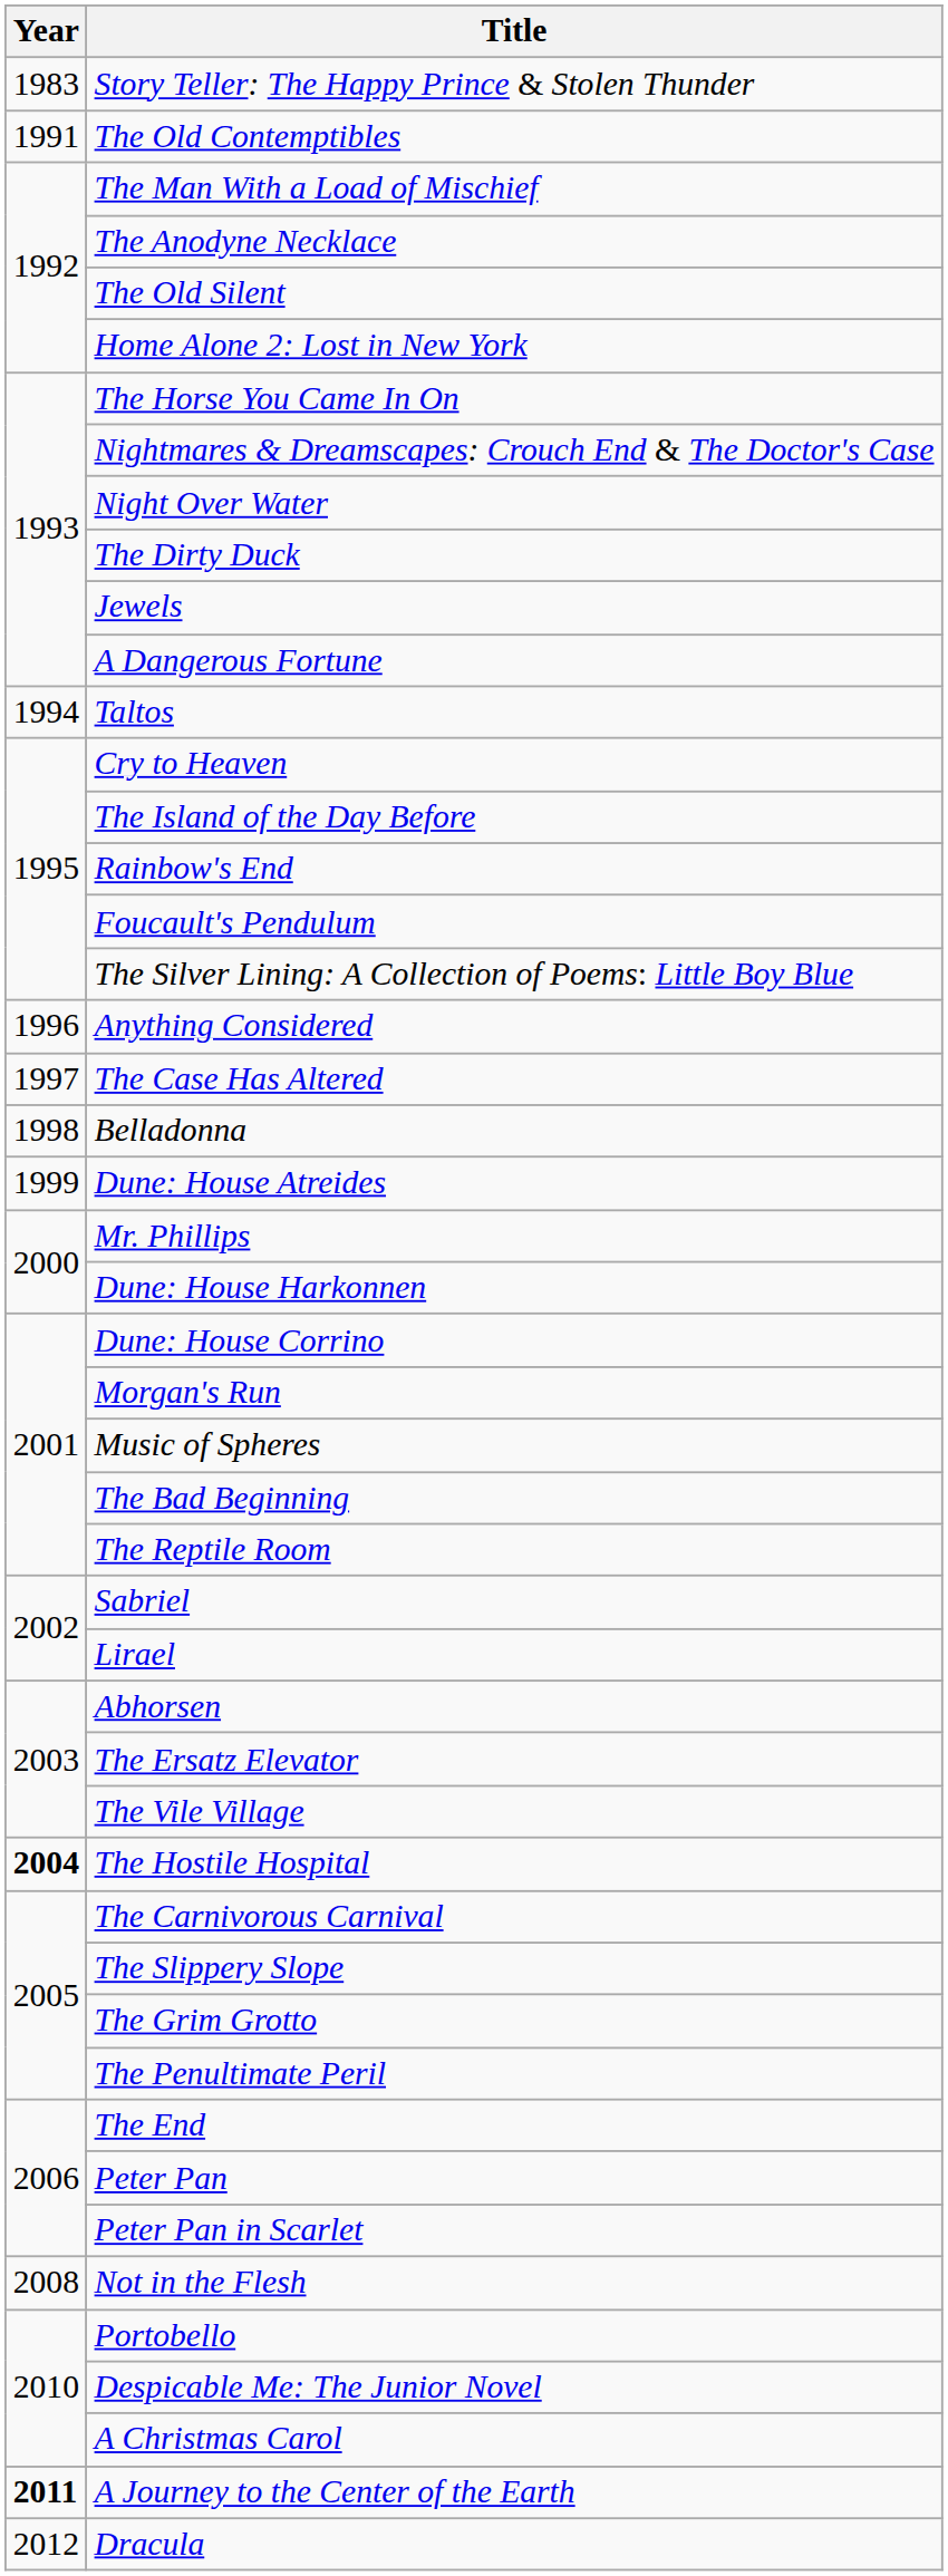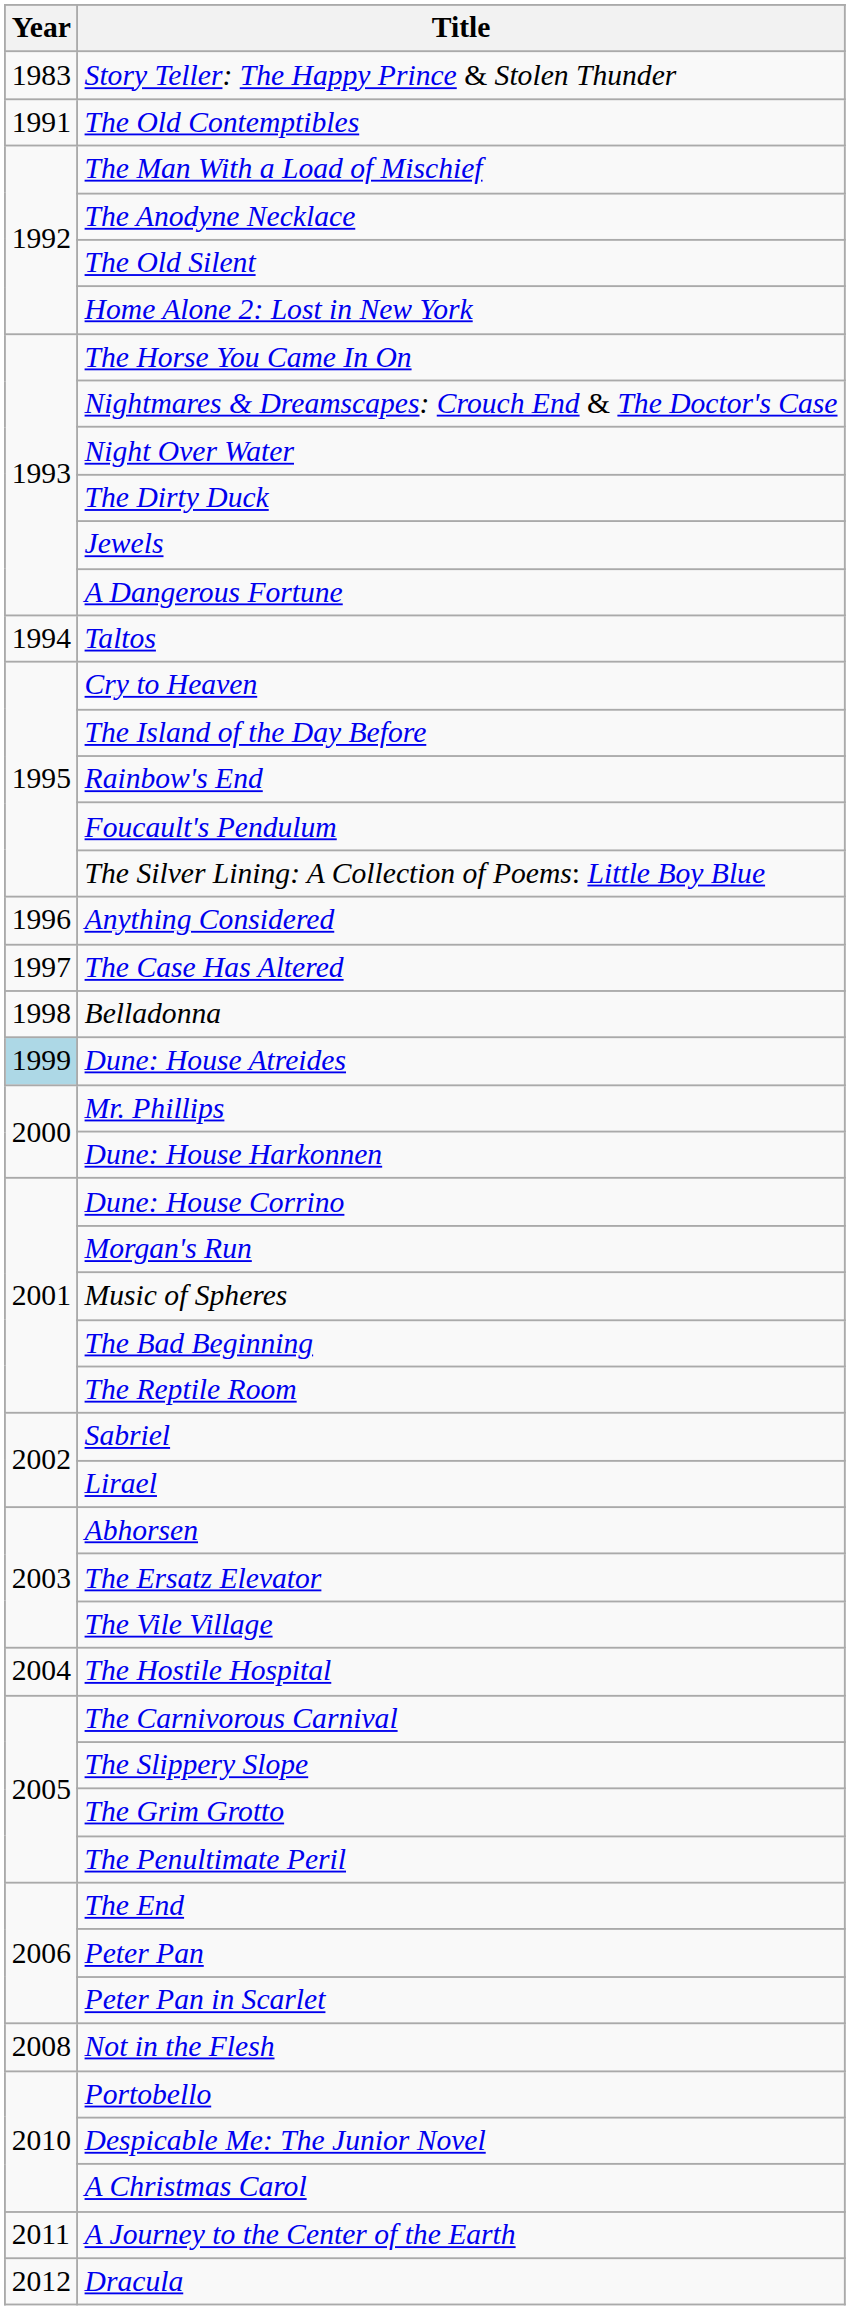Dune: House Atreides | Year: no background -> lightblue background
The Hostile Hospital | Year: bold -> normal
A Journey to the Center of the Earth | Year: bold -> normal
